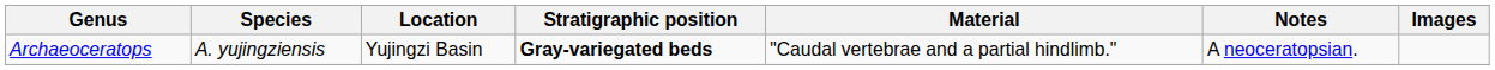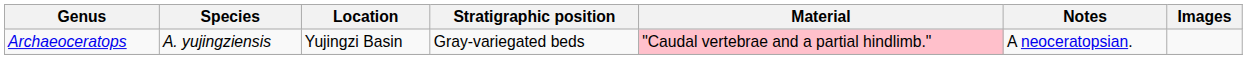Archaeoceratops | Stratigraphic position: bold -> normal
Archaeoceratops | Material: no background -> pink background
